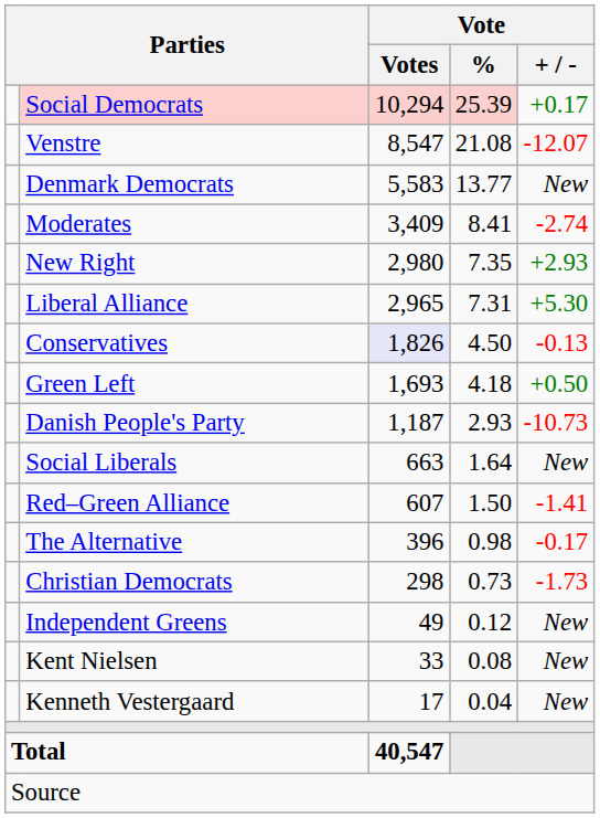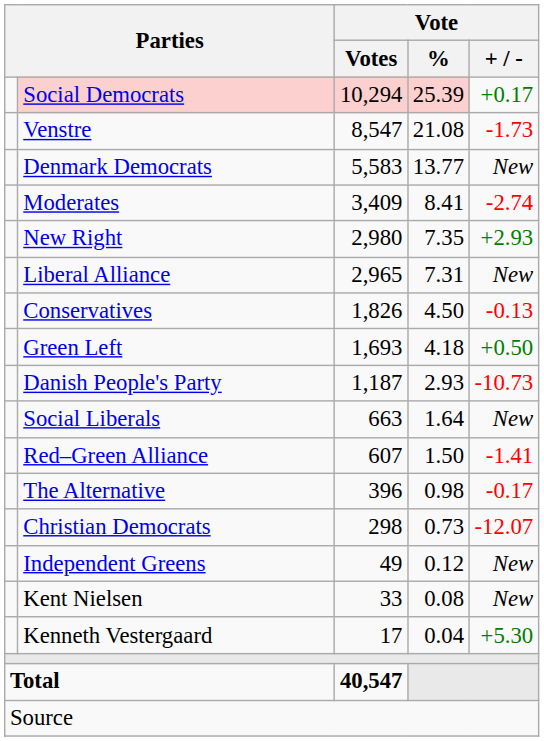Venstre | Vote / + / -: -12.07 -> -1.73
Liberal Alliance | Vote / + / -: +5.30 -> New
Conservatives | Vote / Votes: lavender background -> no background
Christian Democrats | Vote / + / -: -1.73 -> -12.07
Kenneth Vestergaard | Vote / + / -: New -> +5.30
